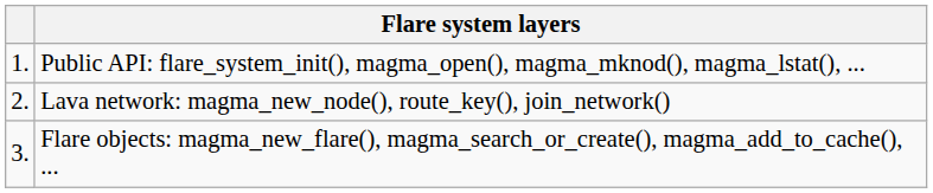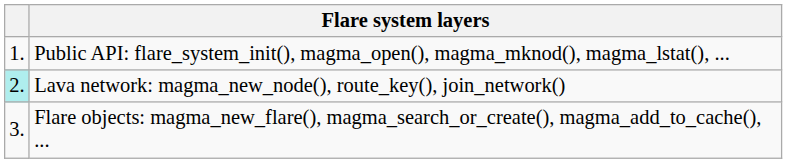Lava network: magma_new_node(), route_key(), join_network() | column 1: no background -> paleturquoise background
